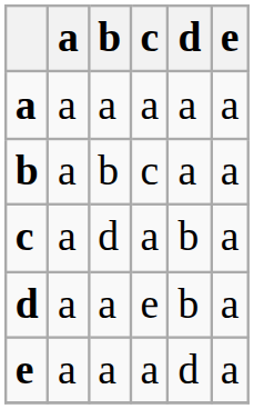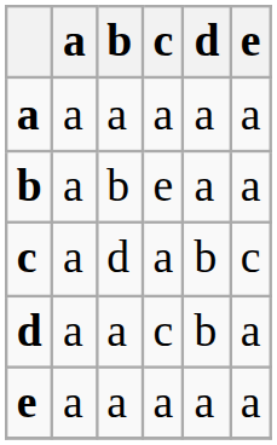row 3 | c: c -> e
row 4 | e: a -> c
row 5 | c: e -> c
row 6 | d: d -> a
